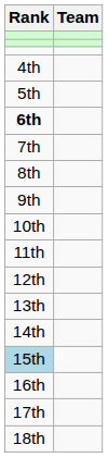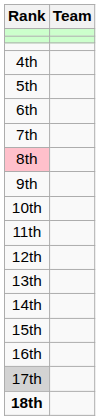row 7 | Rank: bold -> normal
row 9 | Rank: no background -> pink background
row 16 | Rank: lightblue background -> no background
row 18 | Rank: no background -> lightgrey background
row 19 | Rank: normal -> bold
